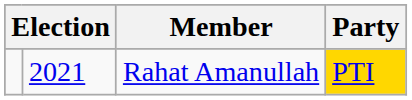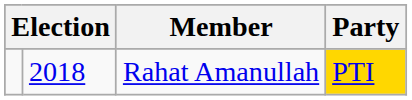Rahat Amanullah | column 2: 2021 -> 2018
